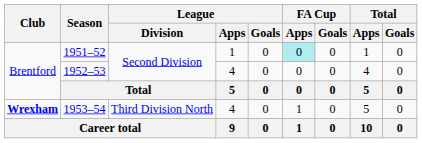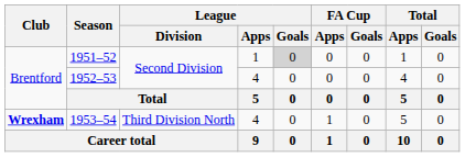1951–52 | League / Goals: no background -> lightgrey background
1951–52 | FA Cup / Apps: paleturquoise background -> no background
